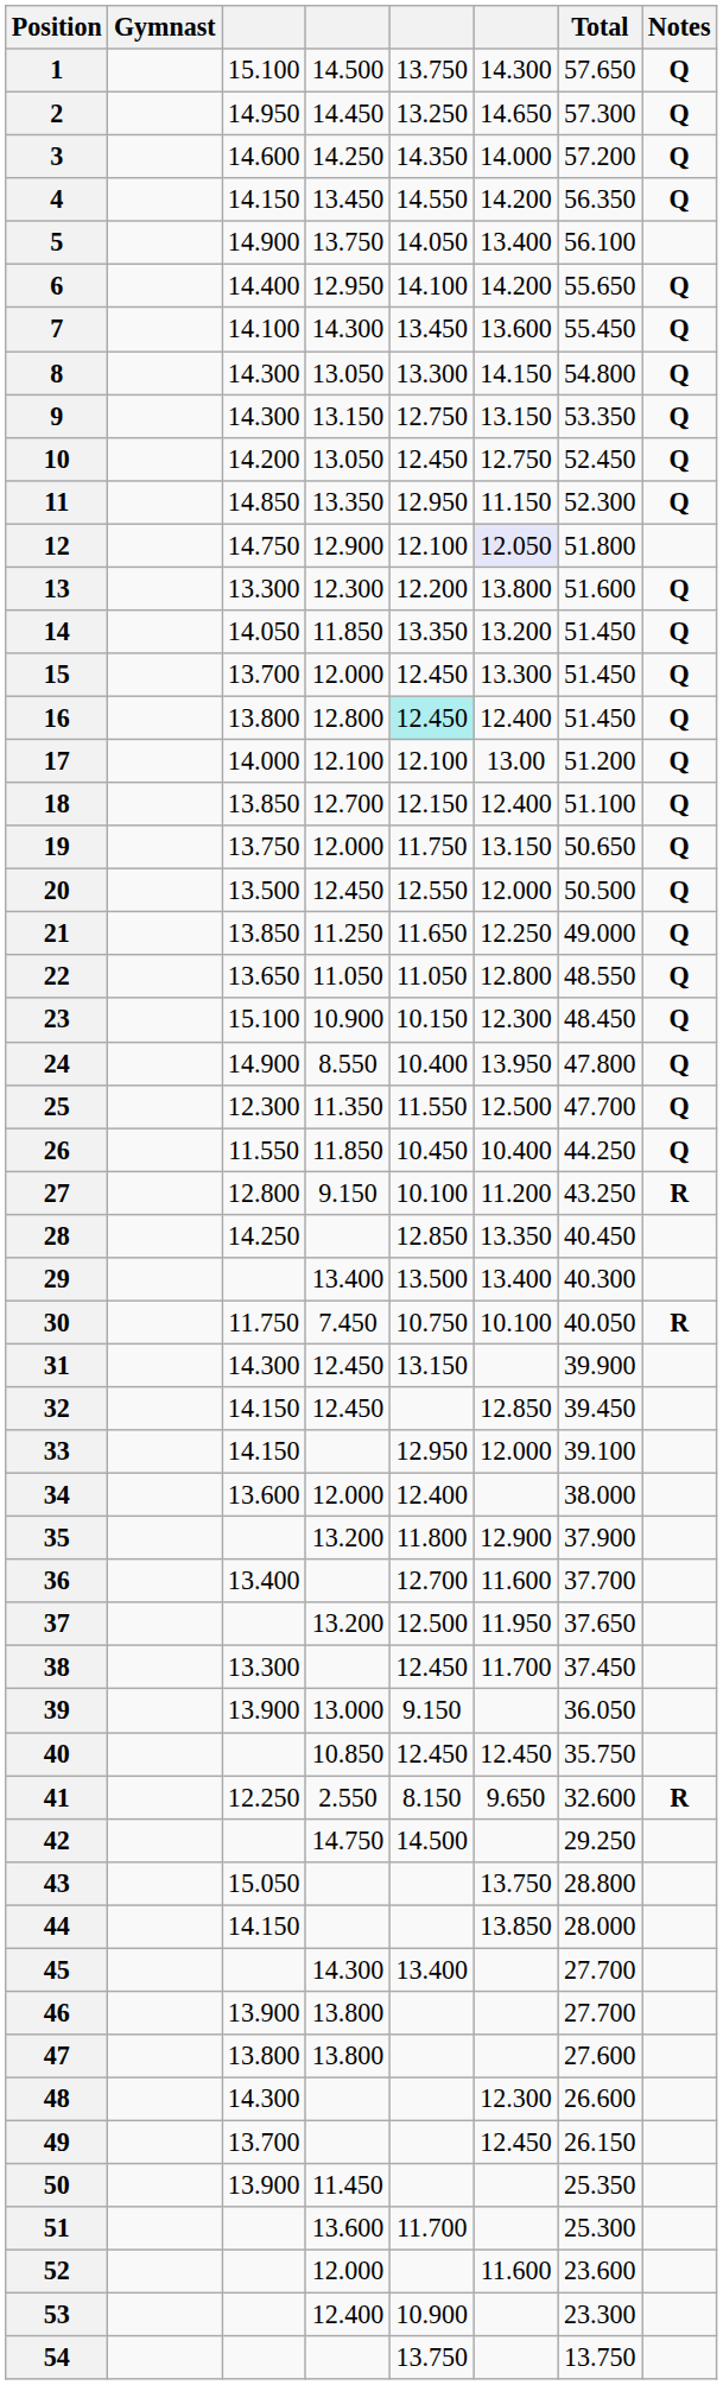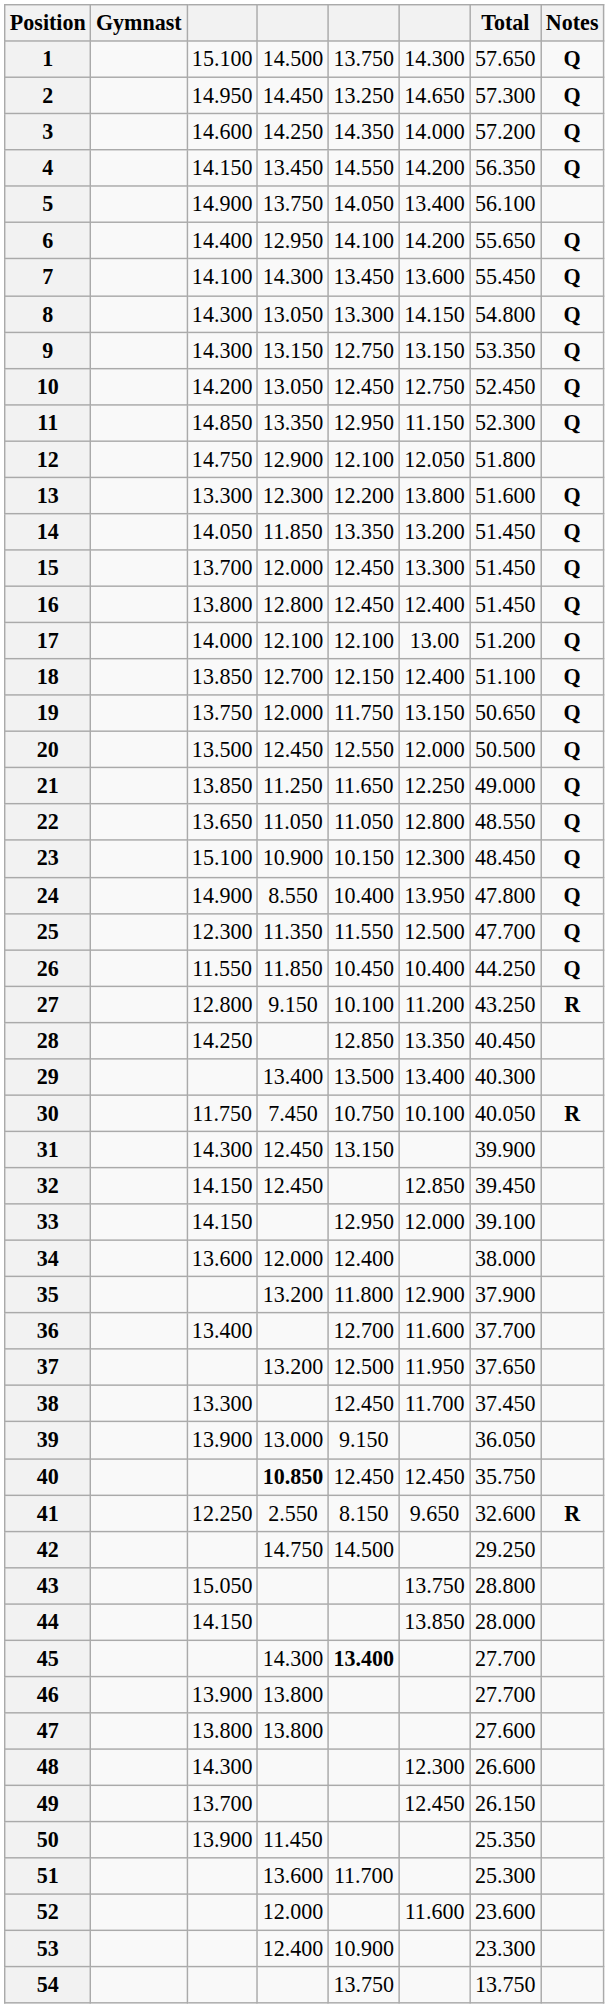12 | column 6: lavender background -> no background
16 | column 5: paleturquoise background -> no background
40 | column 4: normal -> bold
45 | column 5: normal -> bold
